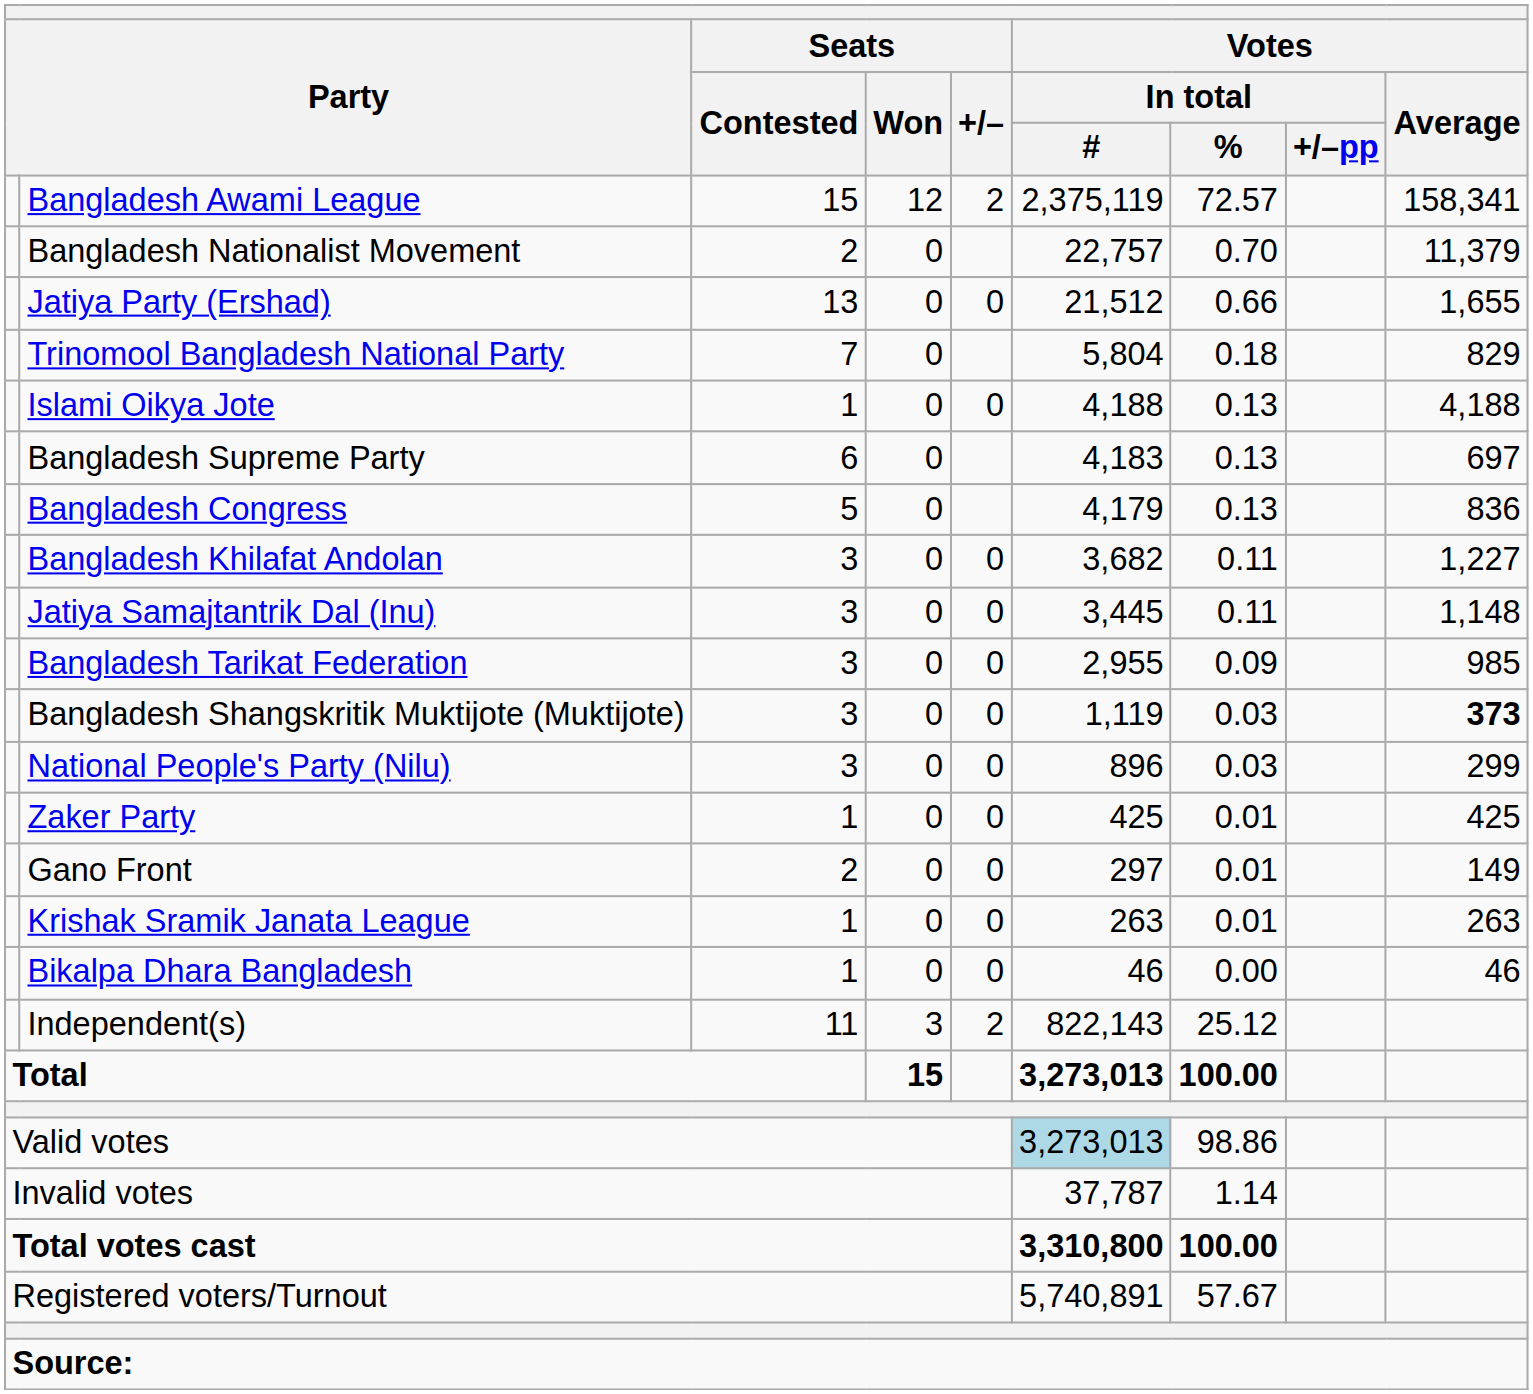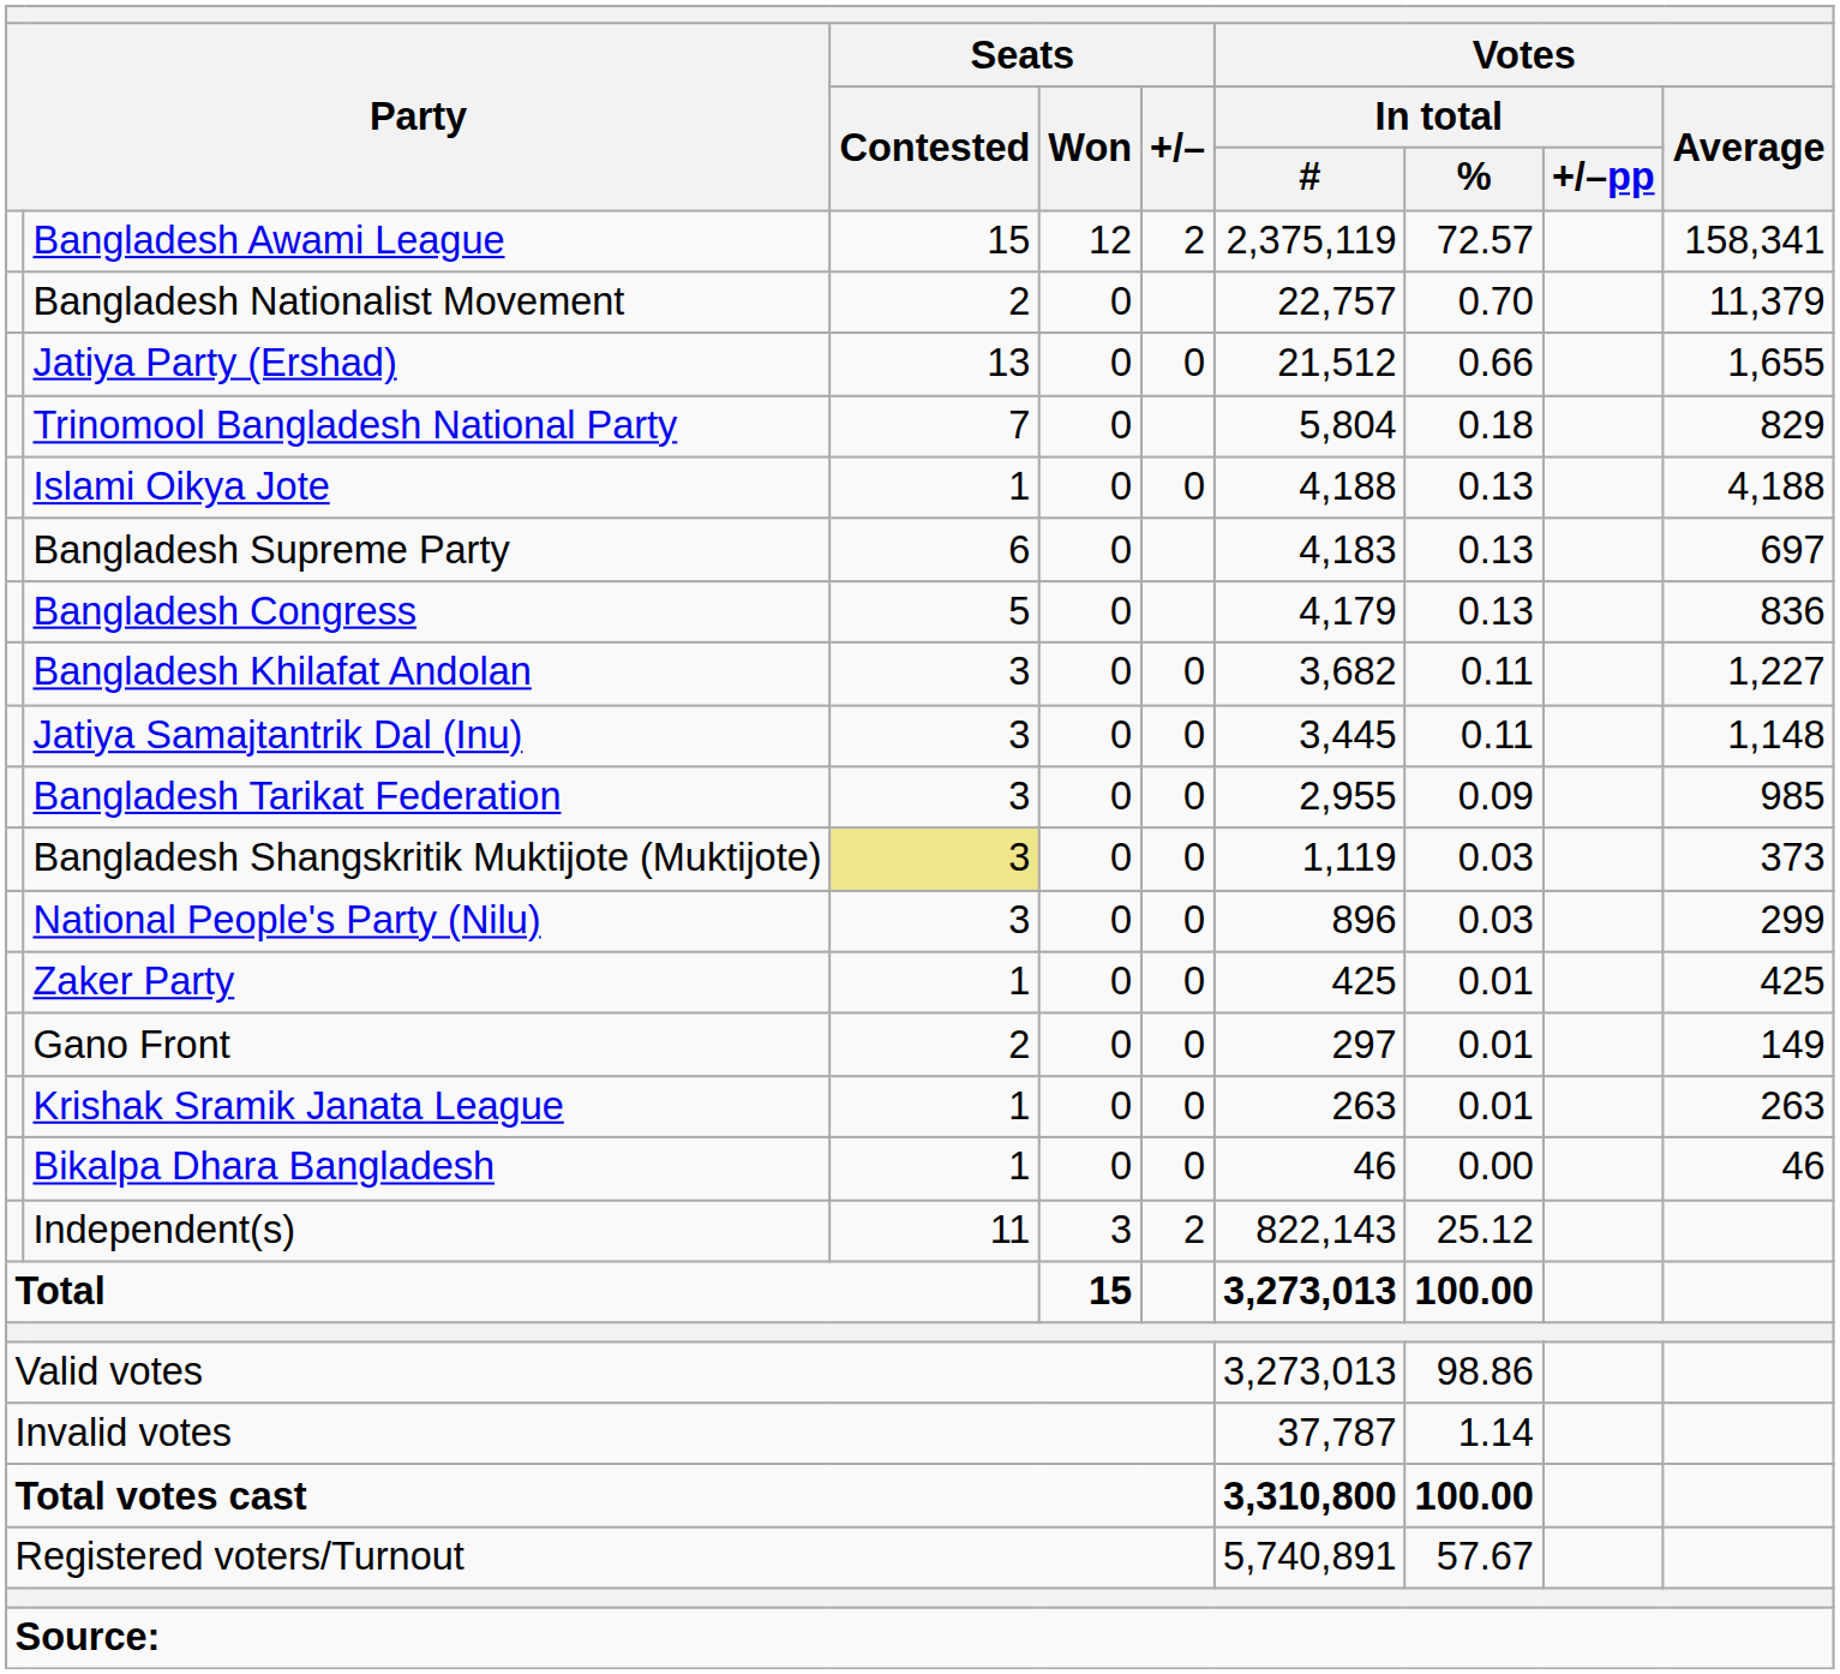Bangladesh Shangskritik Muktijote (Muktijote) | Seats / Contested: no background -> khaki background
Bangladesh Shangskritik Muktijote (Muktijote) | Votes / Average: bold -> normal
Valid votes | Votes / In total / #: lightblue background -> no background
